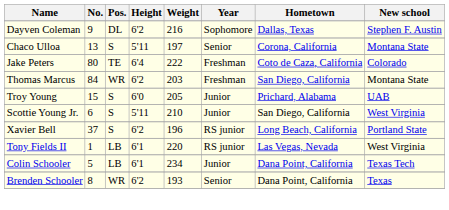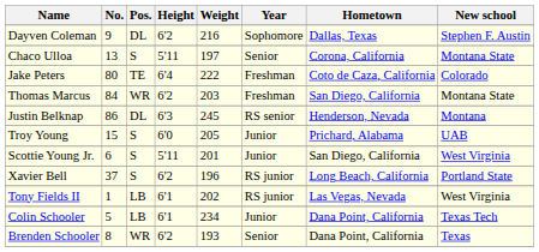+ row: Justin Belknap | 86 | DL | 6'3 | 245 | RS senior | Henderson, Nevada | Montana
Scottie Young Jr. | Weight: 210 -> 201
Tony Fields II | Weight: 220 -> 202
